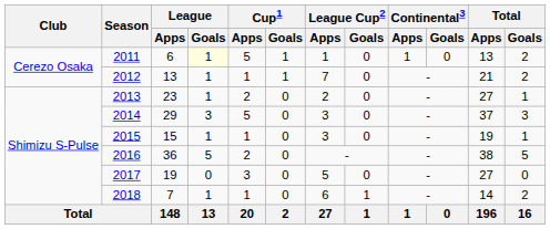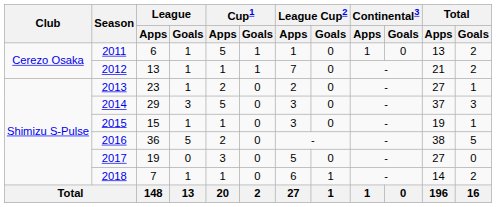2011 | League / Goals: lightyellow background -> no background
